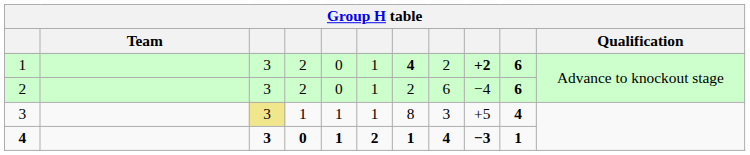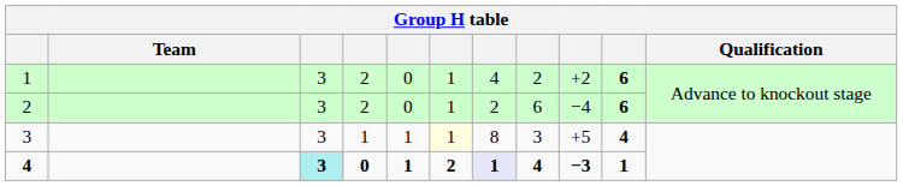row 3 | column 7: bold -> normal
row 3 | column 9: bold -> normal
row 5 | column 3: khaki background -> no background
row 5 | column 6: no background -> lightyellow background
row 6 | column 3: no background -> paleturquoise background
row 6 | column 7: no background -> lavender background
